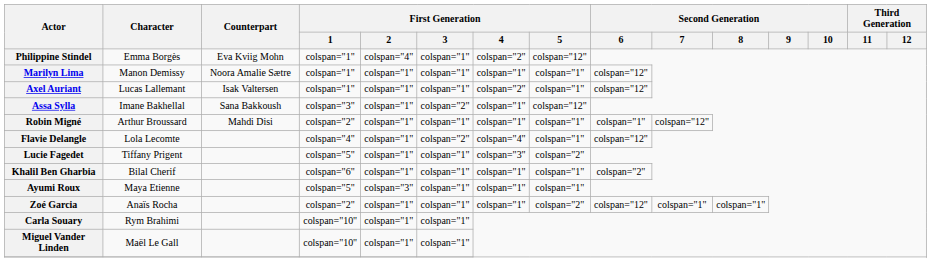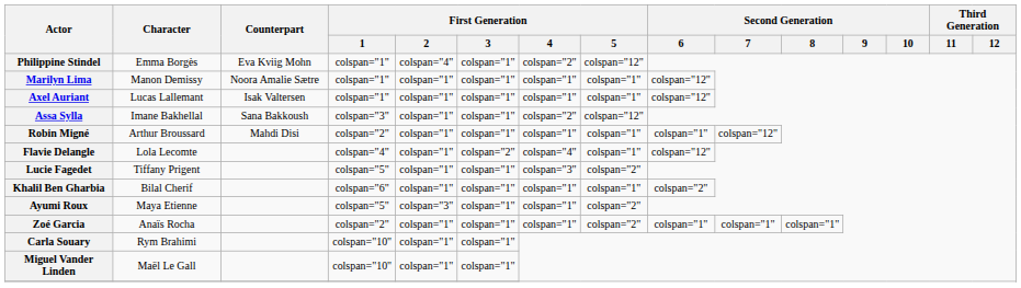Axel Auriant | First Generation / 4: colspan="2" -> colspan="1"
Assa Sylla | First Generation / 3: colspan="2" -> colspan="1"
Assa Sylla | First Generation / 4: colspan="1" -> colspan="2"
Ayumi Roux | First Generation / 5: colspan="1" -> colspan="2"
Zoé Garcia | Second Generation / 6: colspan="12" -> colspan="1"
